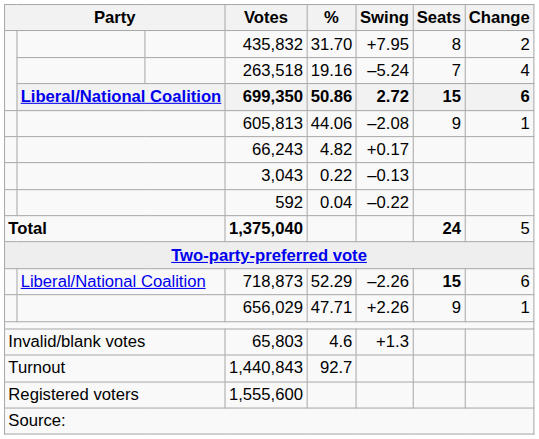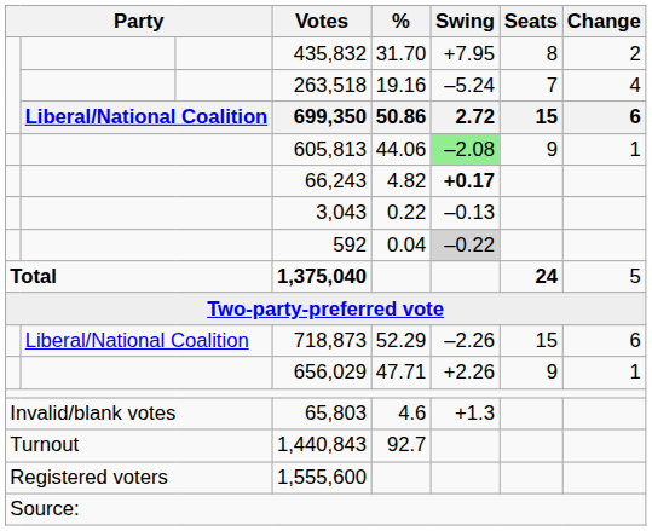605,813 | Swing: no background -> lightgreen background
66,243 | Swing: normal -> bold
592 | Swing: no background -> lightgrey background
718,873 | Seats: bold -> normal
